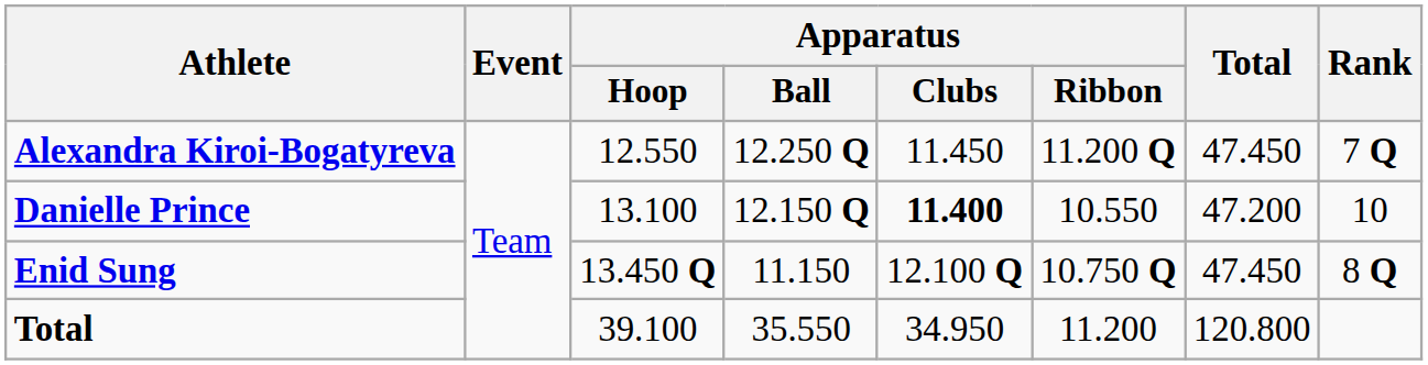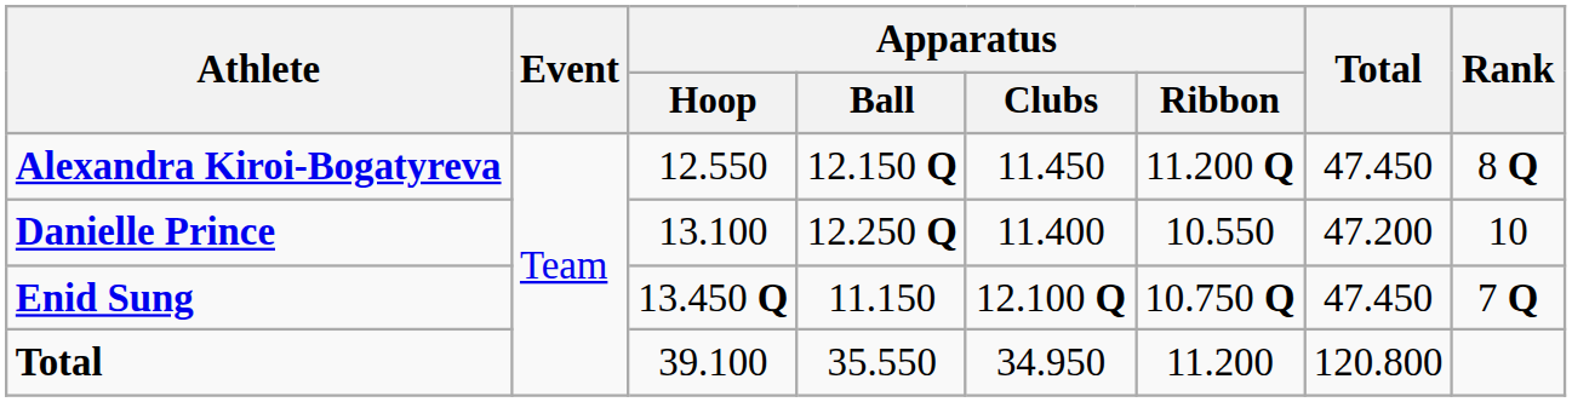Alexandra Kiroi-Bogatyreva | Apparatus / Ball: 12.250 Q -> 12.150 Q
Alexandra Kiroi-Bogatyreva | Rank: 7 Q -> 8 Q
Danielle Prince | Apparatus / Ball: 12.150 Q -> 12.250 Q
Danielle Prince | Apparatus / Clubs: bold -> normal
Enid Sung | Rank: 8 Q -> 7 Q
